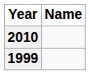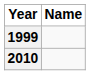rows swapped: 1999 <-> 2010
